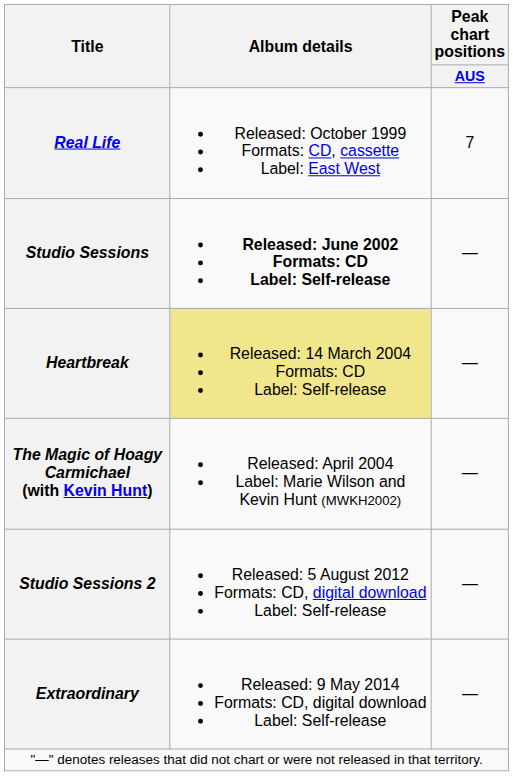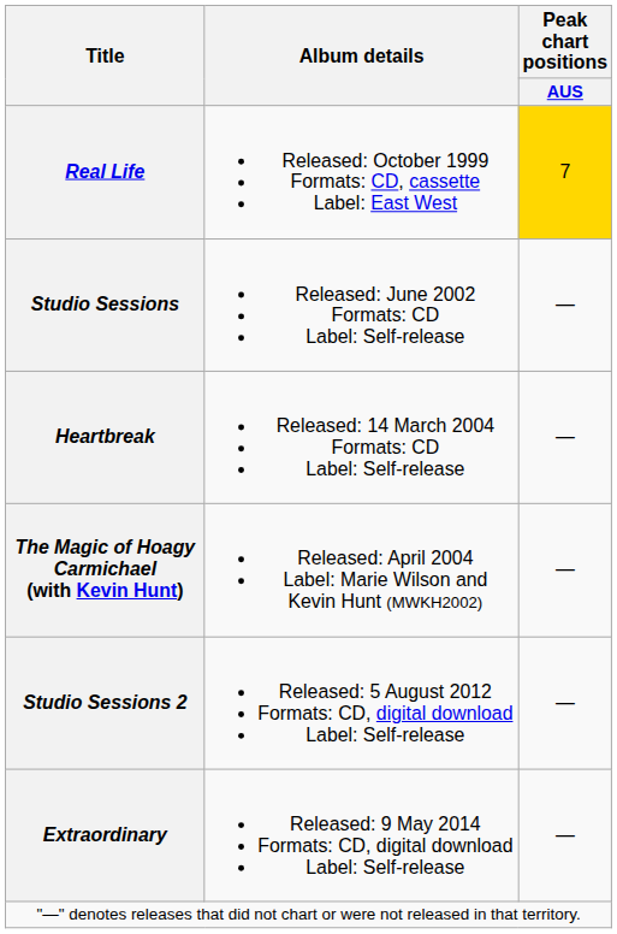Real Life | Peak chart positions / AUS: no background -> gold background
Studio Sessions | Album details: bold -> normal
Heartbreak | Album details: khaki background -> no background
